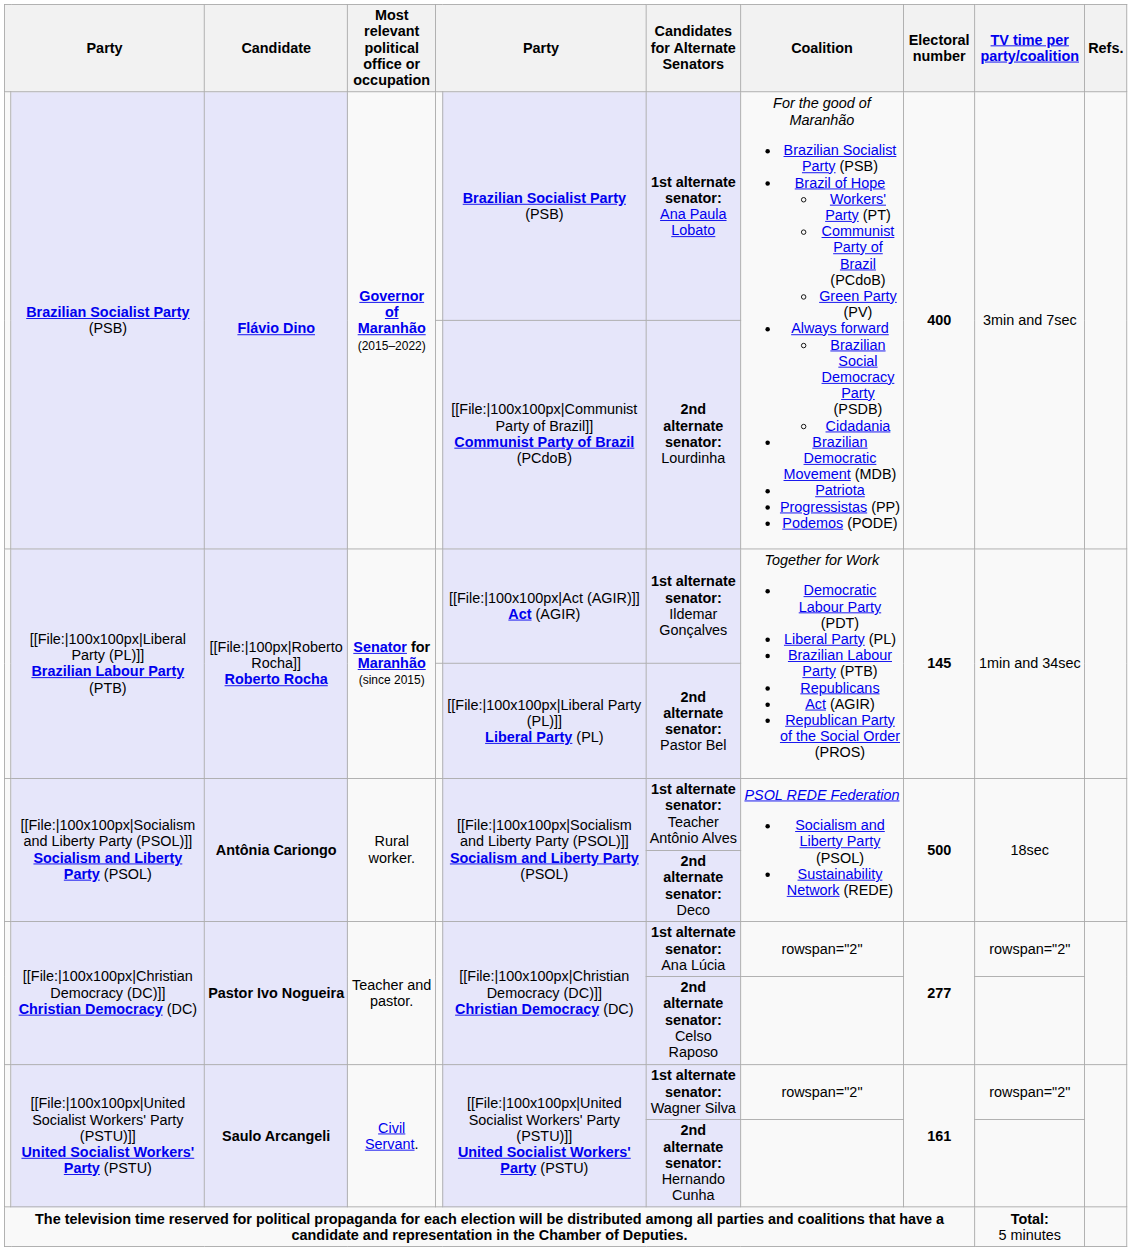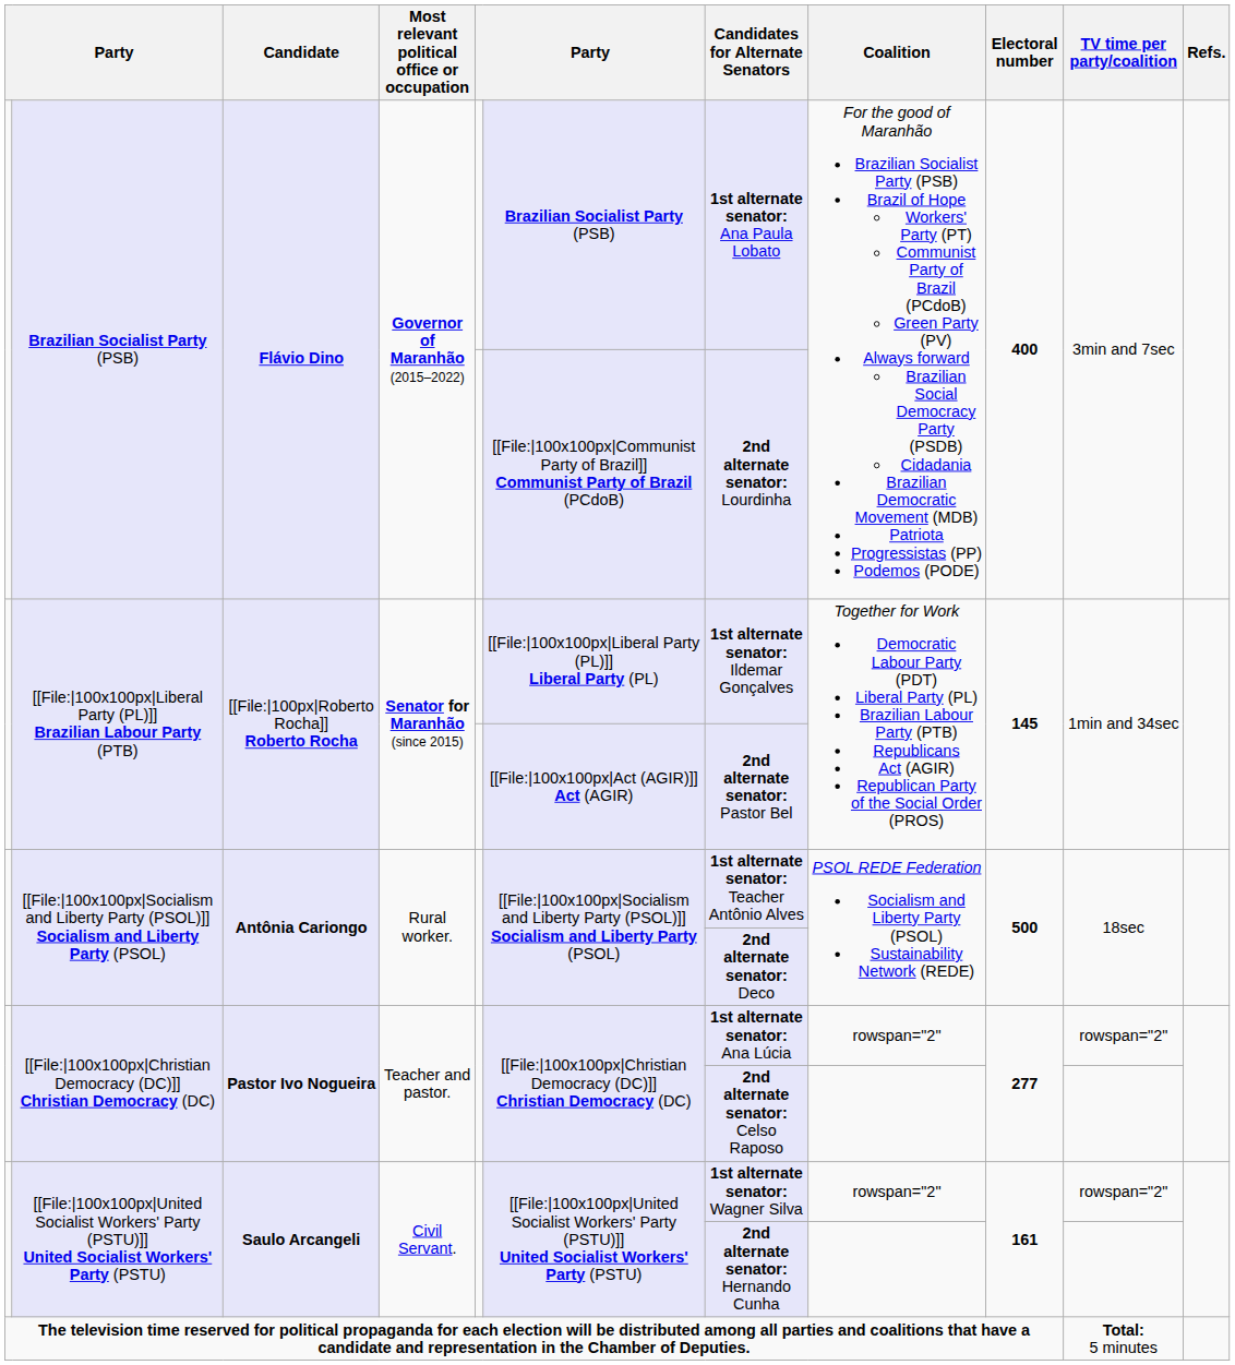row 4 | column 6: [[File:|100x100px|Act (AGIR)]] Act (AGIR) -> [[File:|100x100px|Liberal Party (PL)]] Liberal Party (PL)
row 5 | column 6: [[File:|100x100px|Liberal Party (PL)]] Liberal Party (PL) -> [[File:|100x100px|Act (AGIR)]] Act (AGIR)
